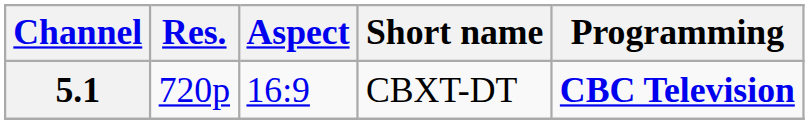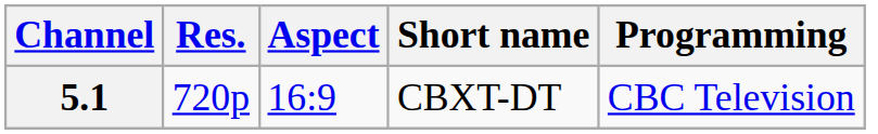5.1 | Programming: bold -> normal
